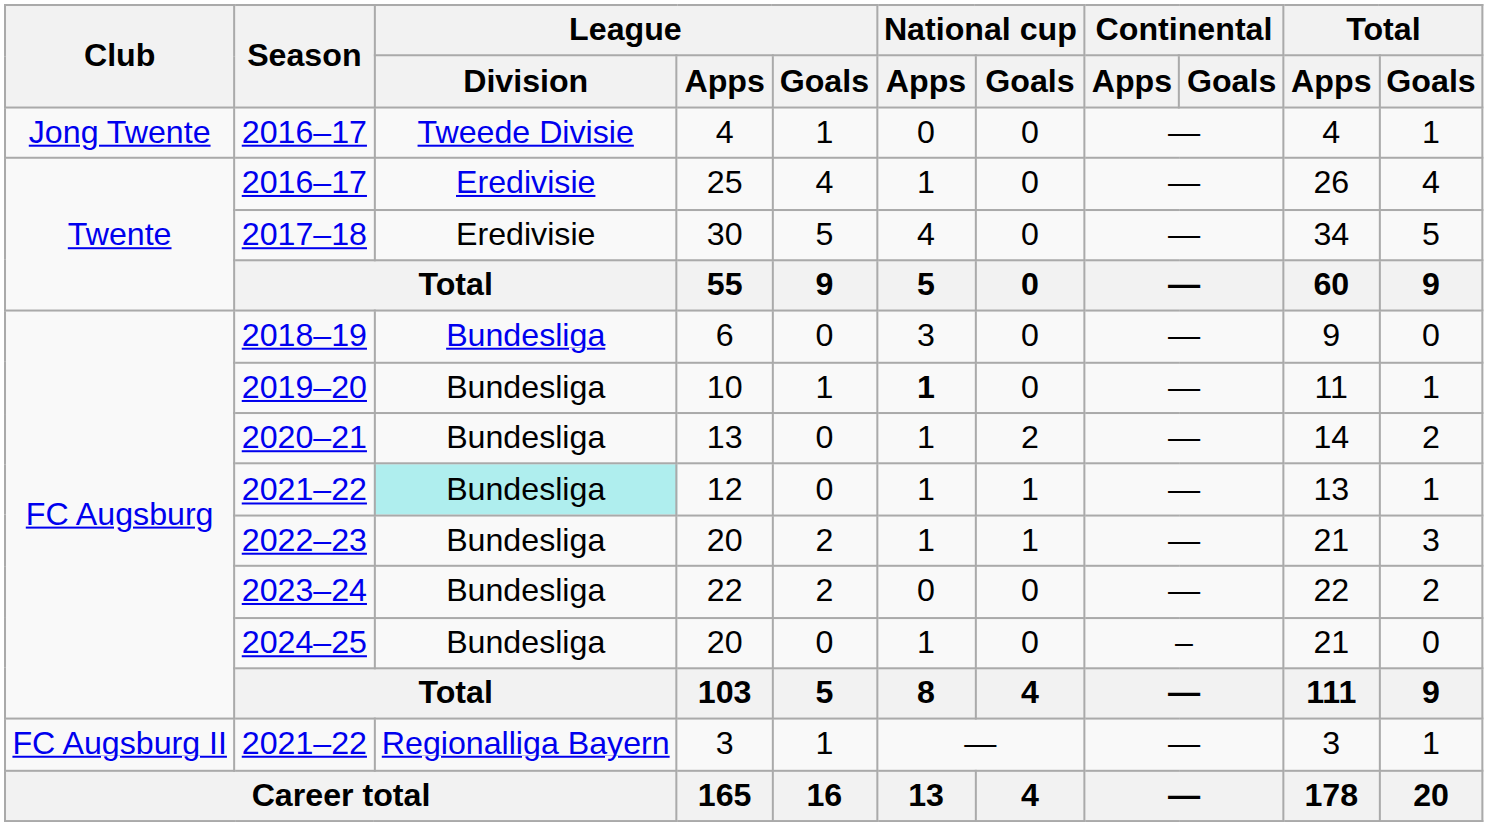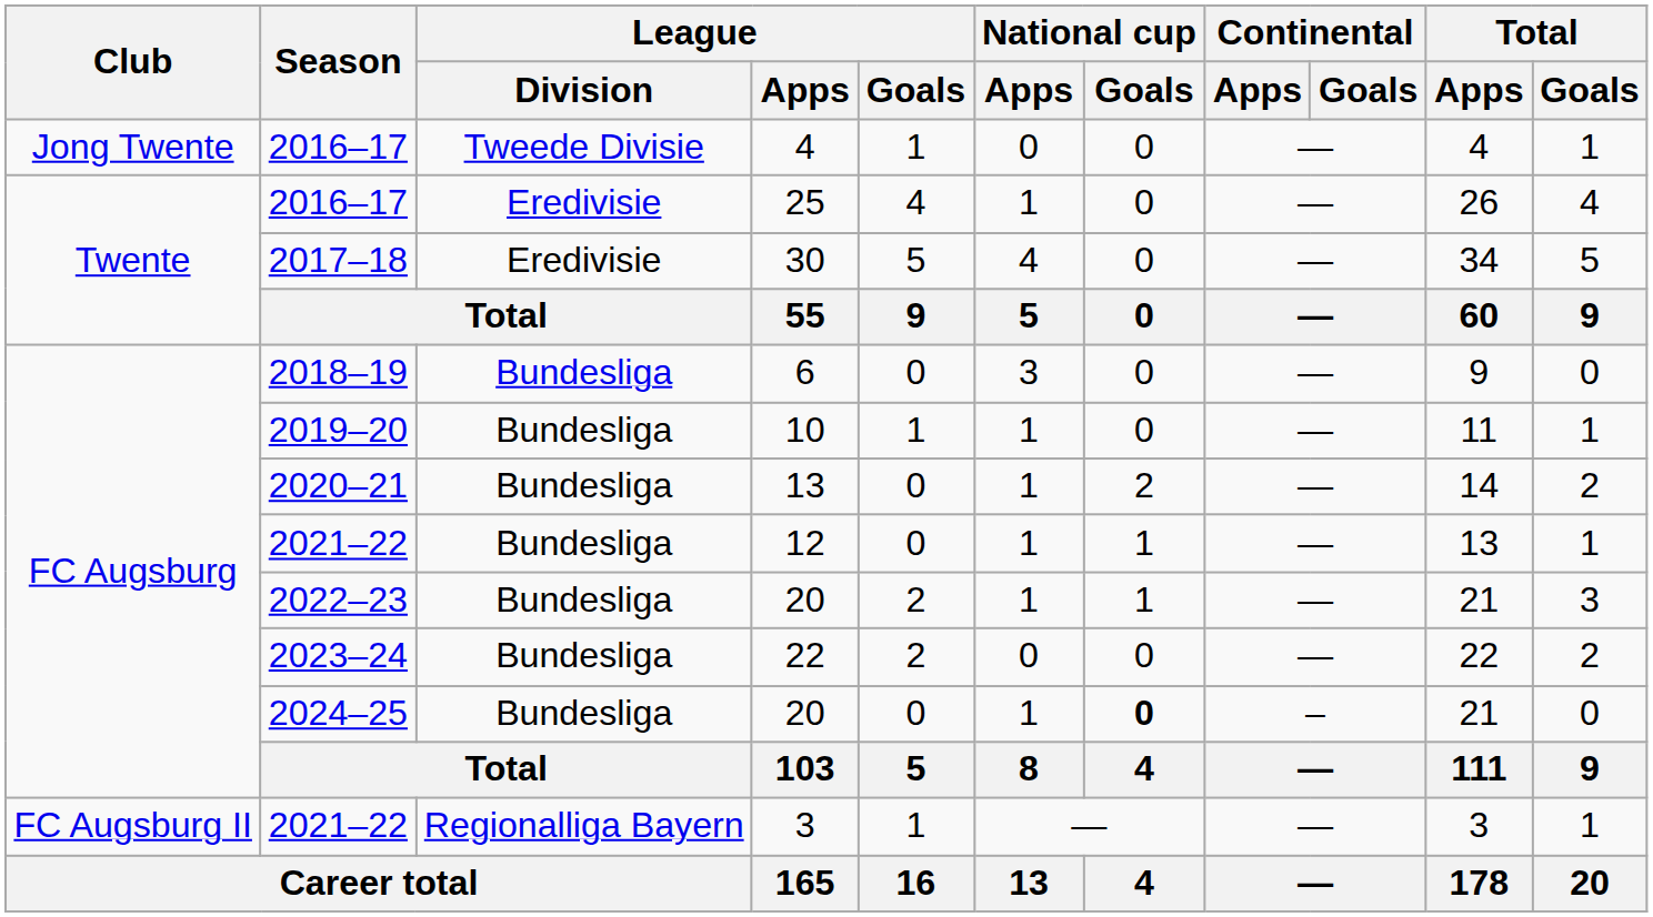10 | National cup / Apps: bold -> normal
12 | League / Division: paleturquoise background -> no background
2024–25 / 20 | National cup / Goals: normal -> bold
